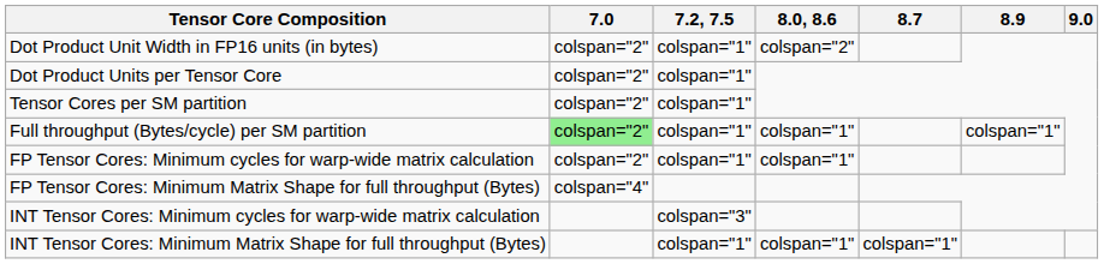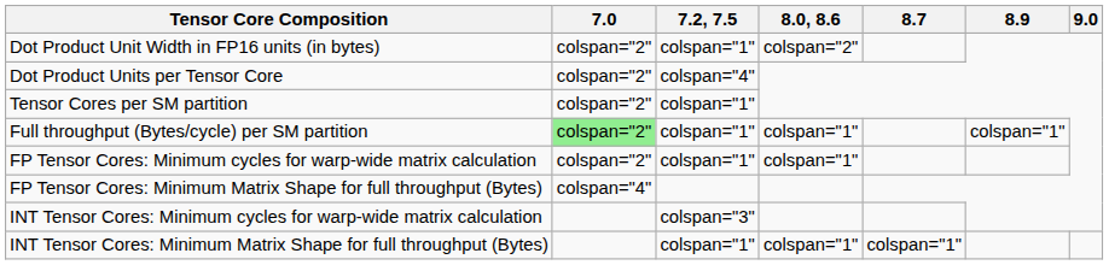Dot Product Units per Tensor Core | 7.2, 7.5: colspan="1" -> colspan="4"
